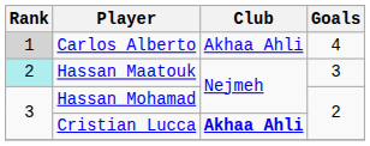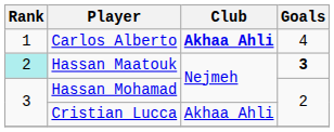Carlos Alberto | Rank: lightgrey background -> no background
Carlos Alberto | Club: normal -> bold
Hassan Maatouk | Goals: normal -> bold
Cristian Lucca | Club: bold -> normal
